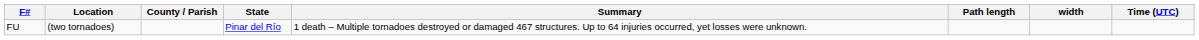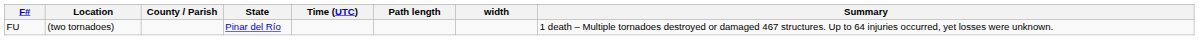columns swapped: Time (UTC) <-> Summary
